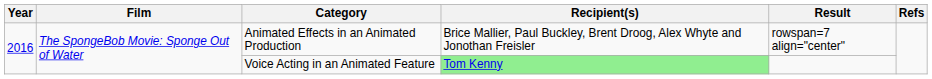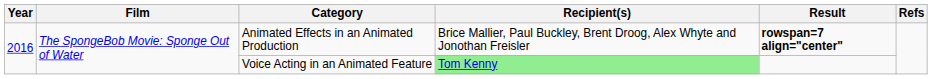Animated Effects in an Animated Production | Result: normal -> bold
